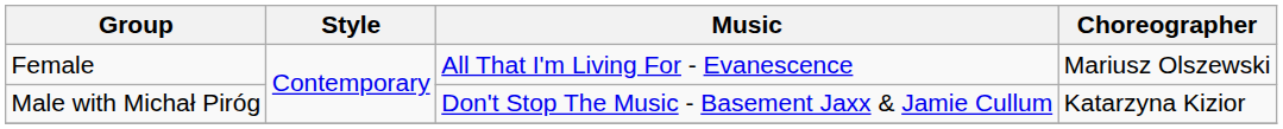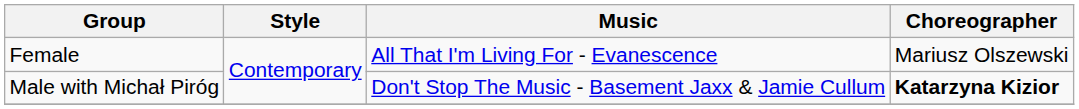Male with Michał Piróg | Choreographer: normal -> bold
